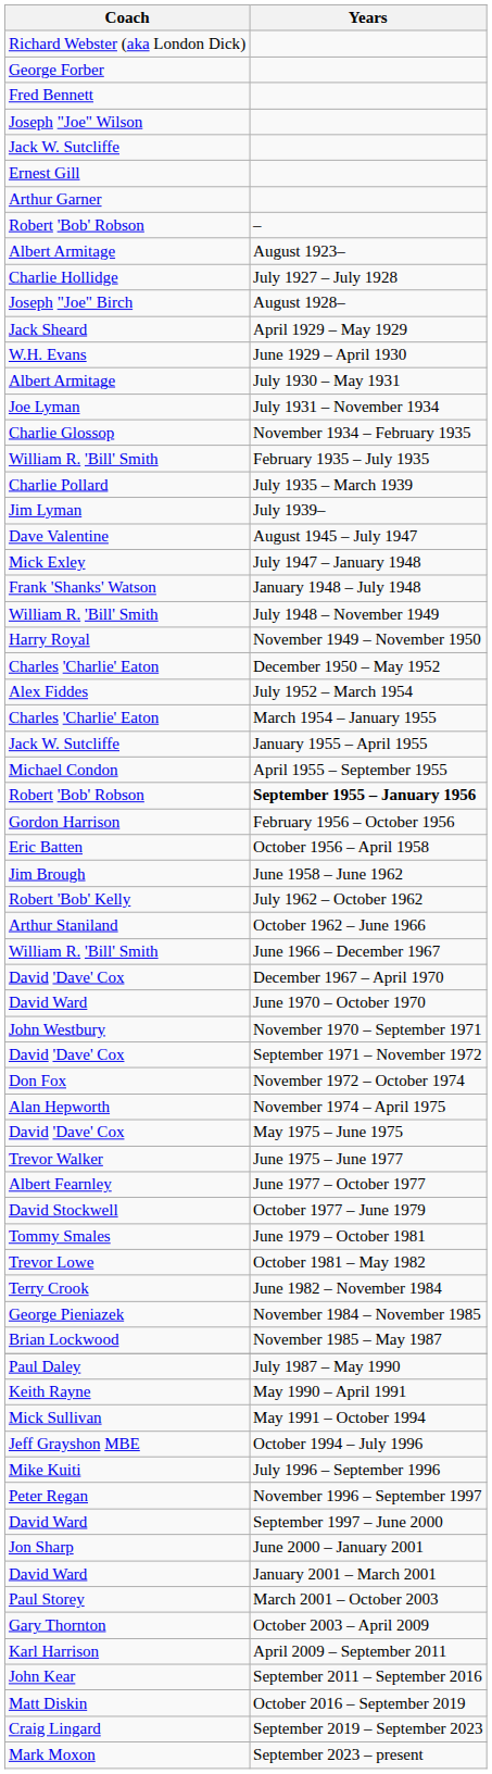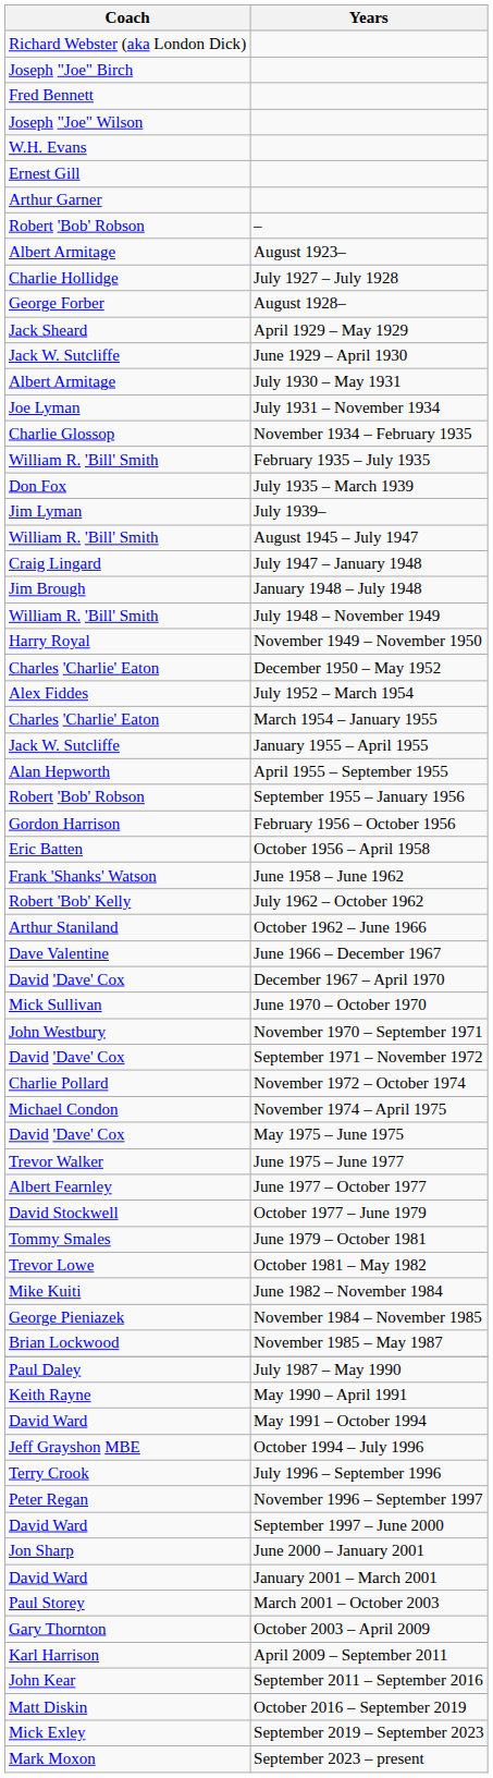row 3 | Coach: George Forber -> Joseph "Joe" Birch
row 6 | Coach: Jack W. Sutcliffe -> W.H. Evans
row 12 | Coach: Joseph "Joe" Birch -> George Forber
row 14 | Coach: W.H. Evans -> Jack W. Sutcliffe
row 19 | Coach: Charlie Pollard -> Don Fox
row 21 | Coach: Dave Valentine -> William R. 'Bill' Smith
row 22 | Coach: Mick Exley -> Craig Lingard
row 23 | Coach: Frank 'Shanks' Watson -> Jim Brough
row 30 | Coach: Michael Condon -> Alan Hepworth
row 31 | Years: bold -> normal
row 34 | Coach: Jim Brough -> Frank 'Shanks' Watson
row 37 | Coach: William R. 'Bill' Smith -> Dave Valentine
row 39 | Coach: David Ward -> Mick Sullivan
row 42 | Coach: Don Fox -> Charlie Pollard
row 43 | Coach: Alan Hepworth -> Michael Condon
row 50 | Coach: Terry Crook -> Mike Kuiti
row 55 | Coach: Mick Sullivan -> David Ward
row 57 | Coach: Mike Kuiti -> Terry Crook
row 67 | Coach: Craig Lingard -> Mick Exley
